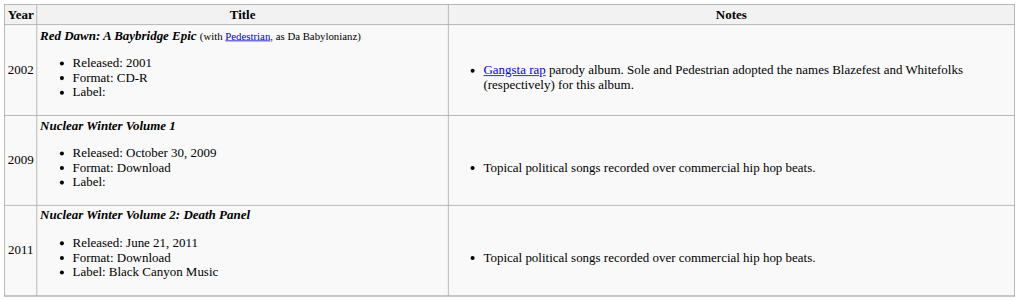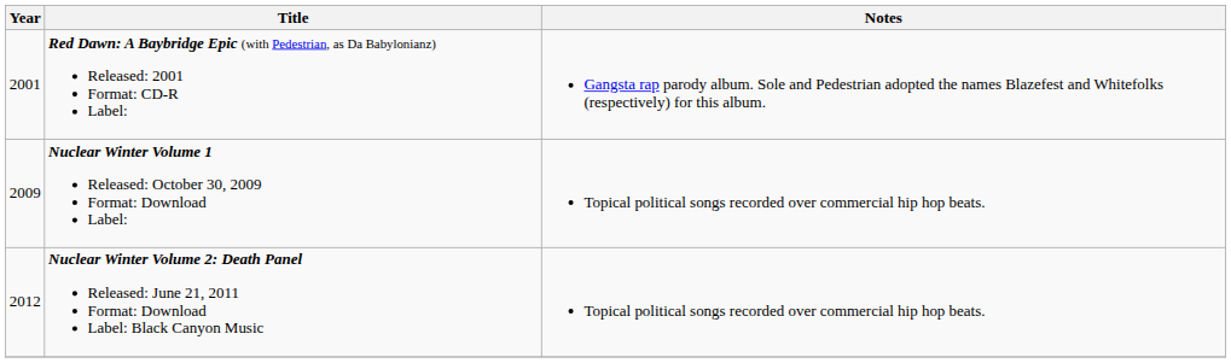row 2 | Year: 2002 -> 2001
row 4 | Year: 2011 -> 2012
